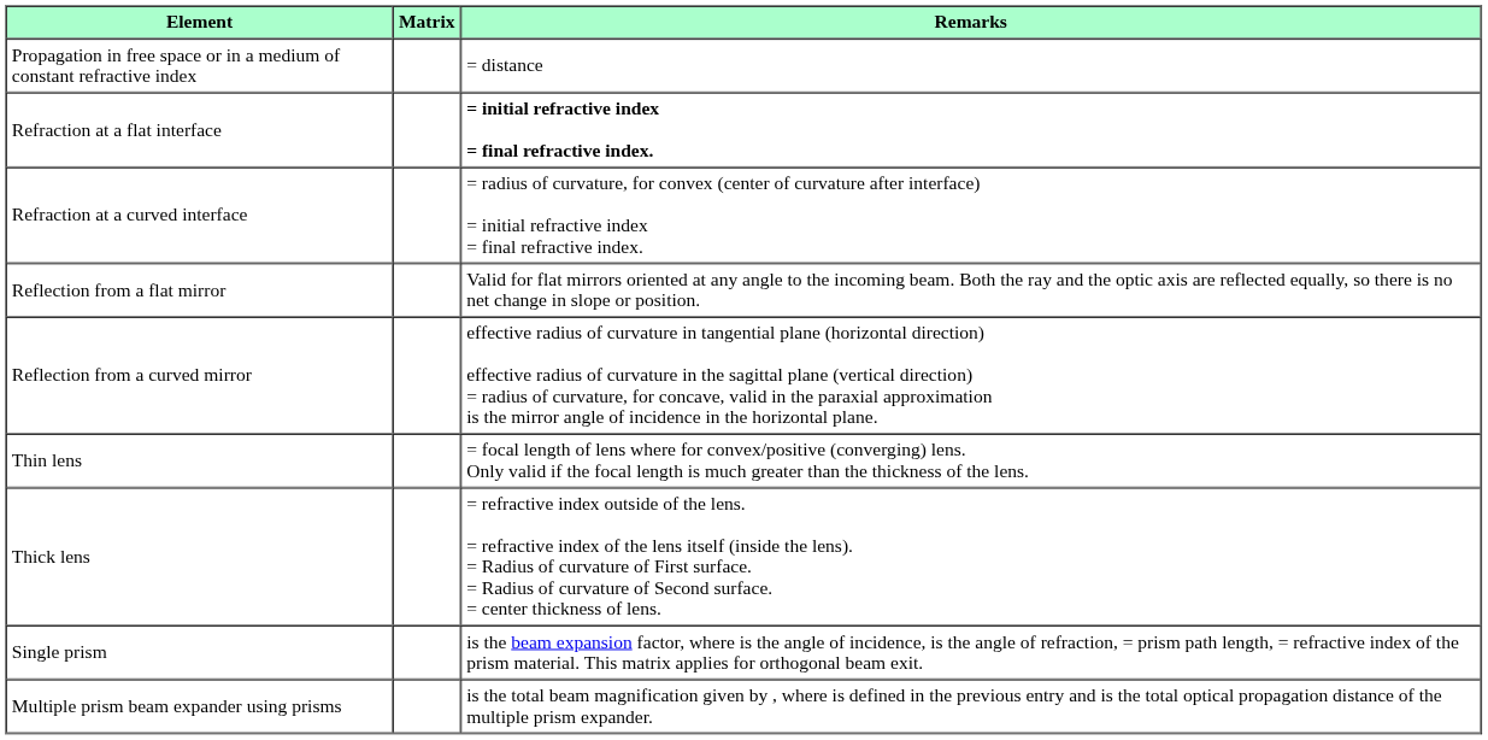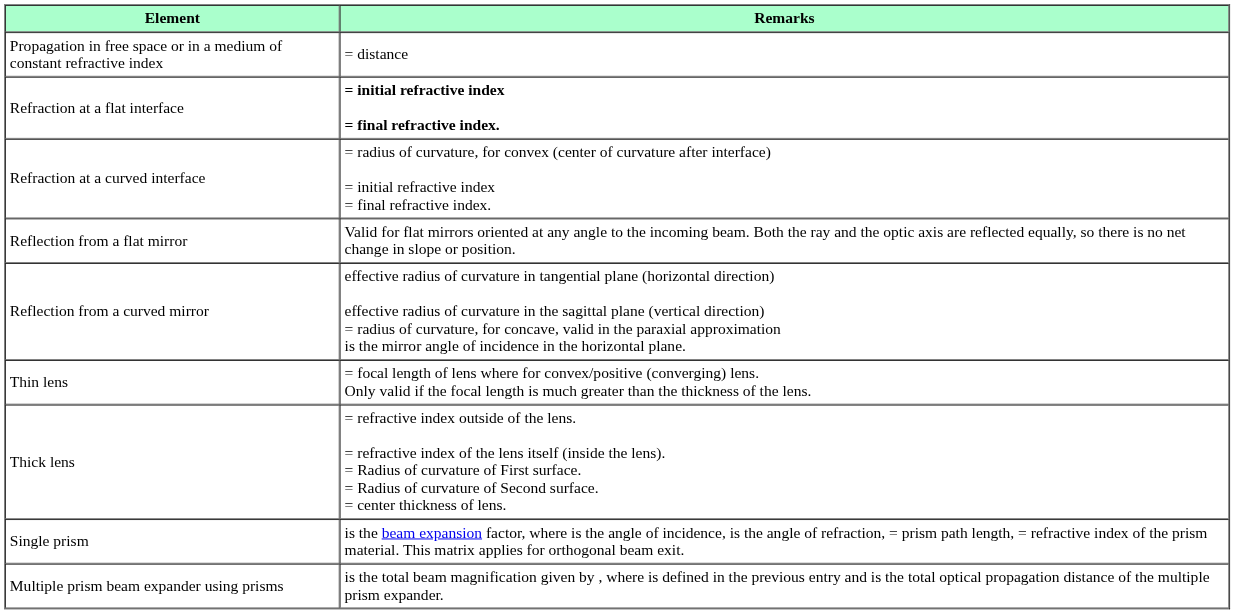- column: Matrix
